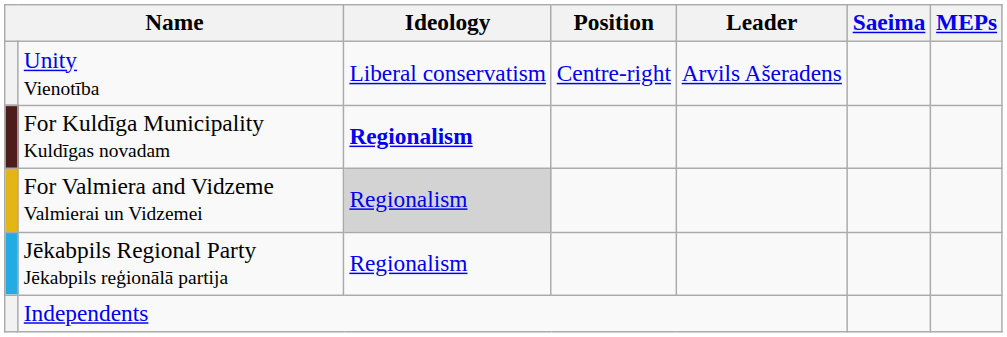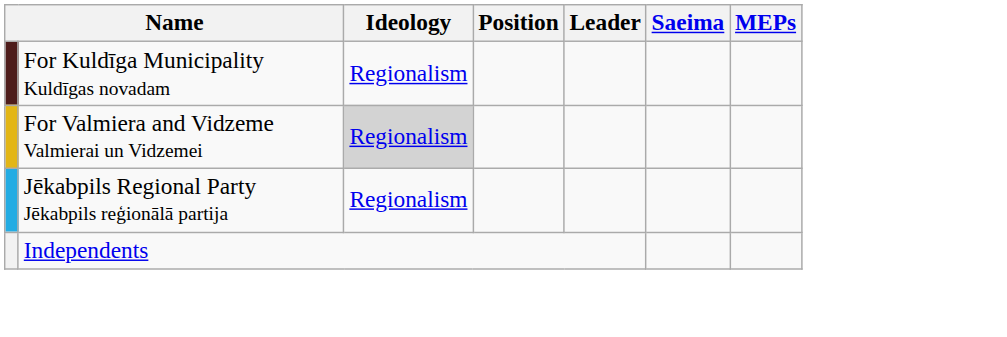- row: Unity Vienotība | Liberal conservatism | Centre-right | Arvils Ašeradens
For Kuldīga Municipality Kuldīgas novadam | Ideology: bold -> normal
